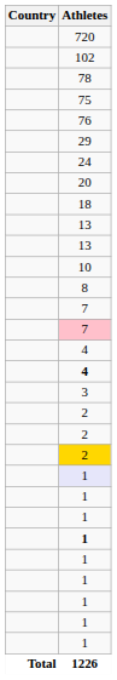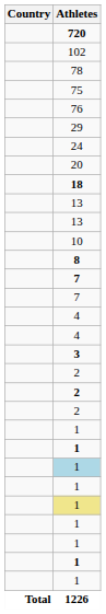row 2 | Athletes: normal -> bold
row 10 | Athletes: normal -> bold
row 14 | Athletes: normal -> bold
row 15 | Athletes: normal -> bold
row 16 | Athletes: pink background -> no background
row 18 | Athletes: bold -> normal
row 19 | Athletes: normal -> bold
row 21 | Athletes: normal -> bold
row 22 | Athletes: gold background -> no background
row 23 | Athletes: lavender background -> no background
row 24 | Athletes: normal -> bold
row 25 | Athletes: no background -> lightblue background
row 26 | Athletes: bold -> normal
row 27 | Athletes: no background -> khaki background
row 30 | Athletes: normal -> bold
